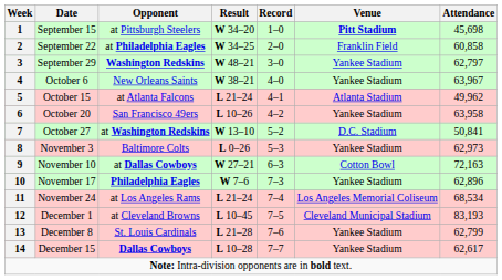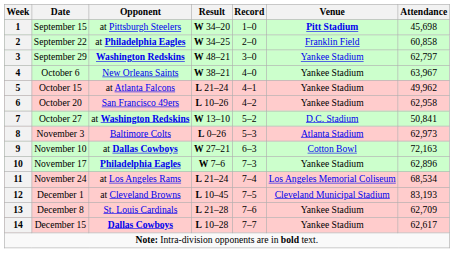5 | Venue: Atlanta Stadium -> Yankee Stadium
6 | Attendance: 63,958 -> 62,958
8 | Venue: Yankee Stadium -> Atlanta Stadium
13 | Attendance: 62,799 -> 62,709
